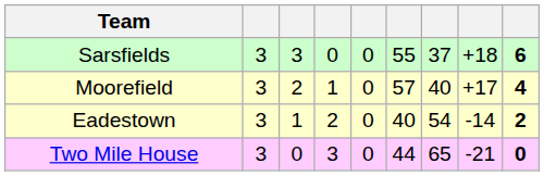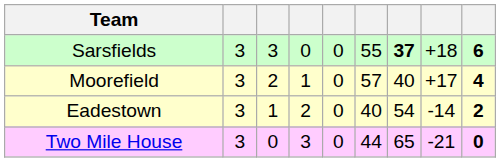Sarsfields | column 7: normal -> bold
